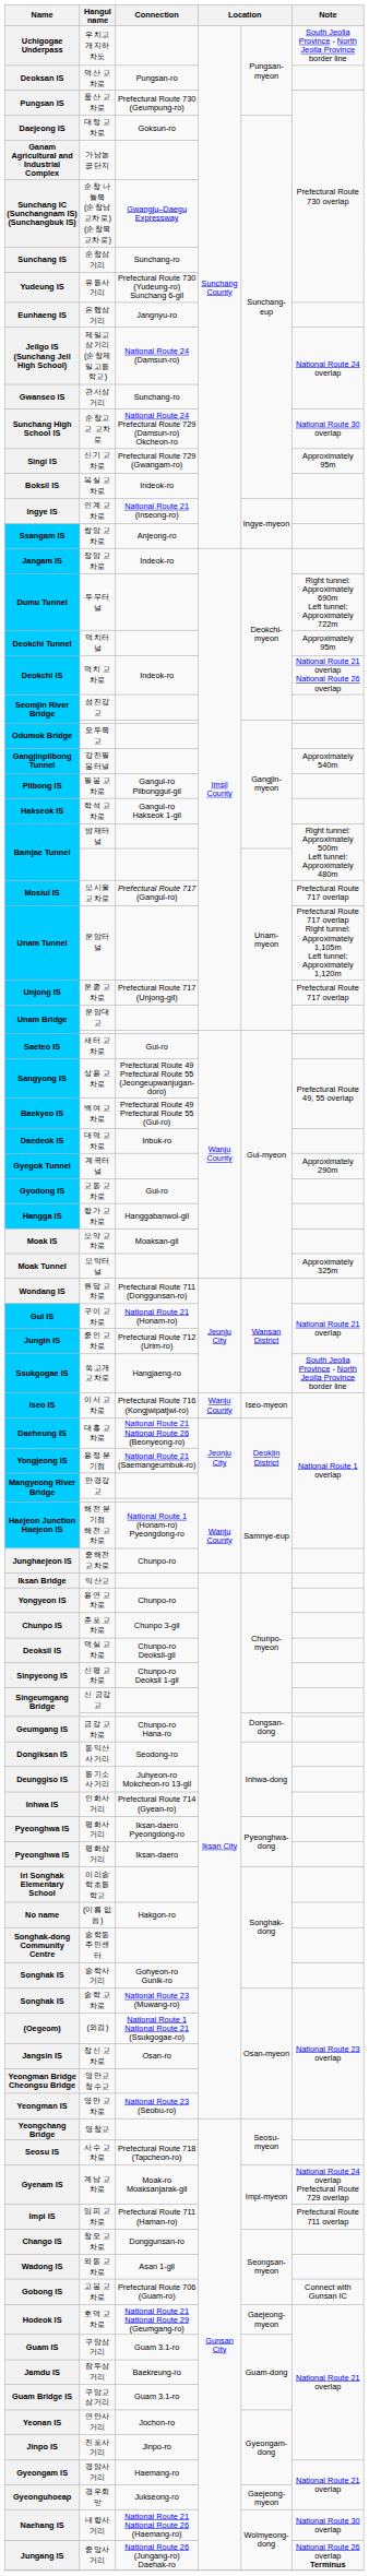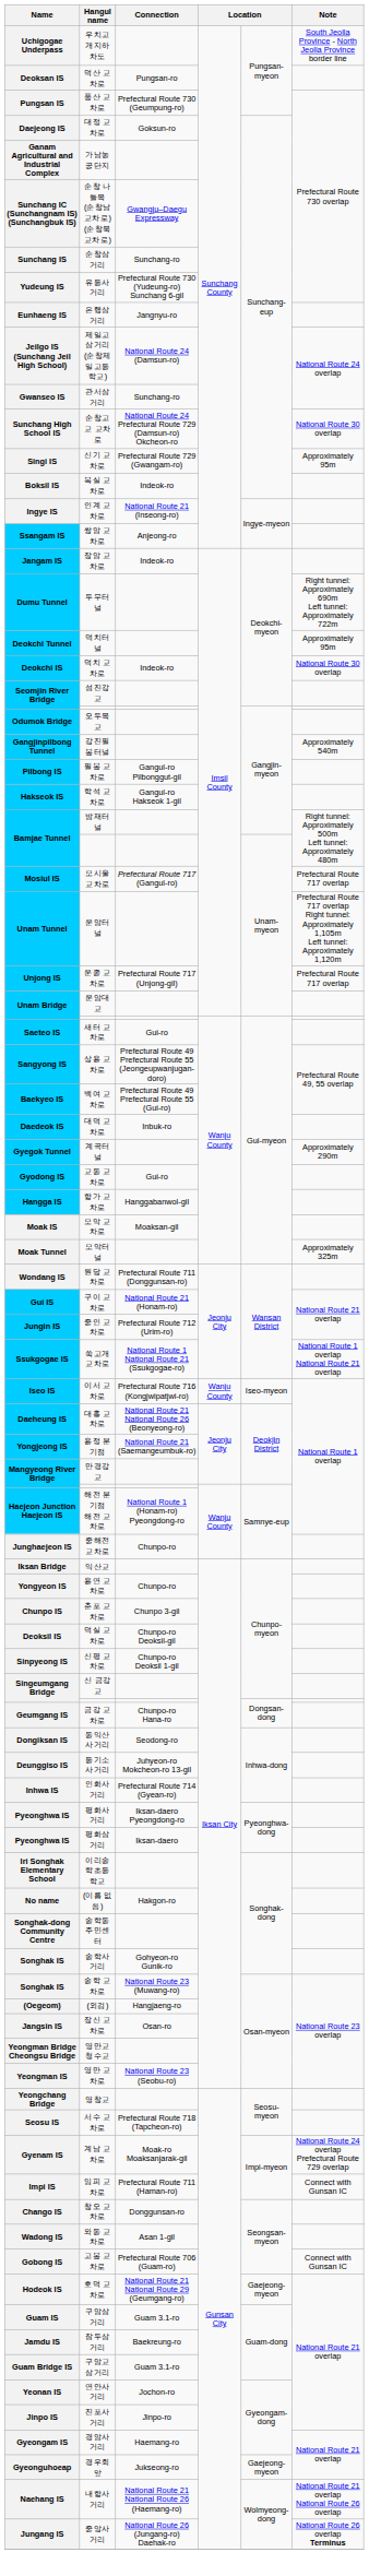Deokchi IS | Note: National Route 21 overlap National Route 26 overlap -> National Route 30 overlap
Ssukgogae IS | Connection: Hangjaeng-ro -> National Route 1 National Route 21 (Ssukgogae-ro)
Ssukgogae IS | Note: South Jeolla Province - North Jeolla Province border line -> National Route 1 overlap National Route 21 overlap
(Oegeom) | Connection: National Route 1 National Route 21 (Ssukgogae-ro) -> Hangjaeng-ro
Impi IS | Note: Prefectural Route 711 overlap -> Connect with Gunsan IC
Naehang IS | Note: National Route 30 overlap -> National Route 21 overlap National Route 26 overlap
